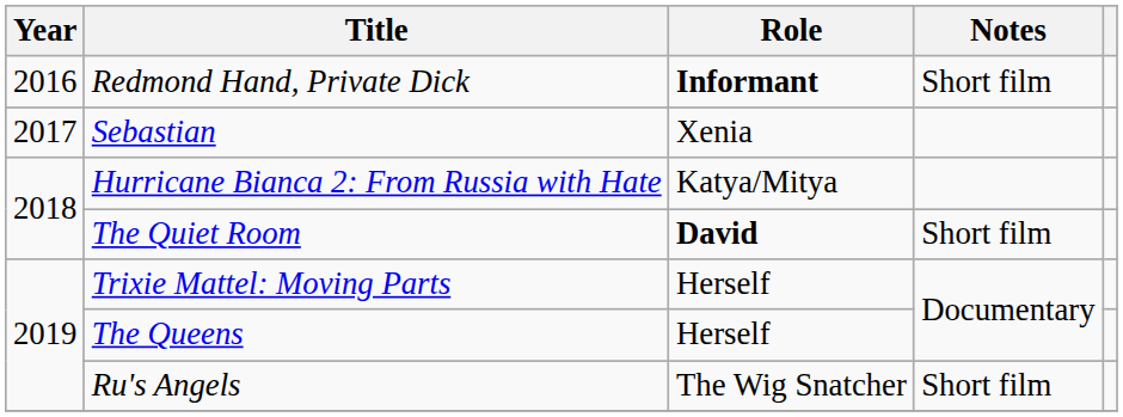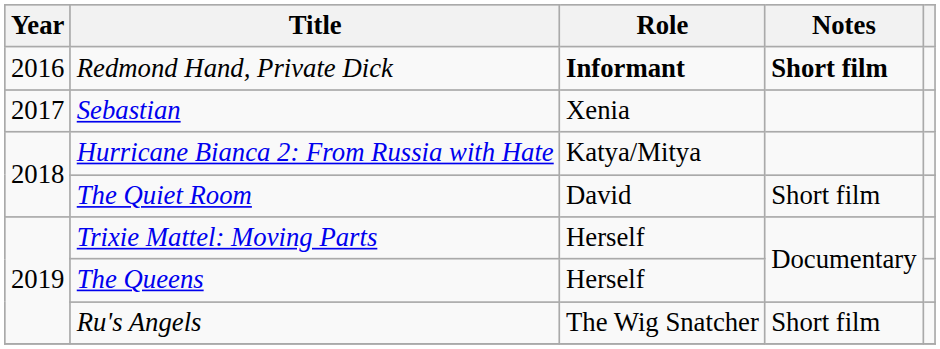Redmond Hand, Private Dick | Notes: normal -> bold
The Quiet Room | Role: bold -> normal
